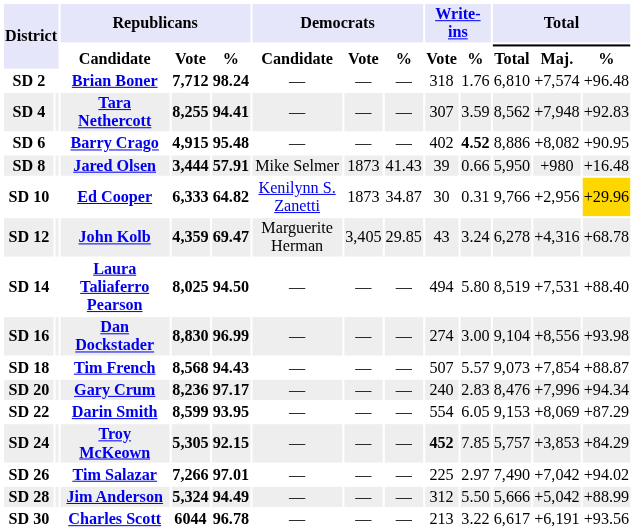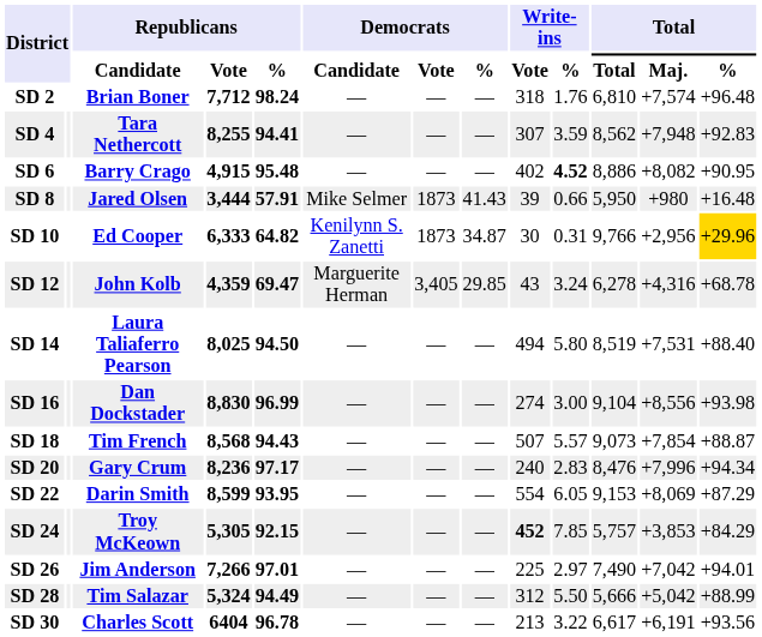SD 26 | Republicans / Candidate: Tim Salazar -> Jim Anderson
SD 26 | Total / %: +94.02 -> +94.01
SD 28 | Republicans / Candidate: Jim Anderson -> Tim Salazar
SD 30 | Republicans / Vote: 6044 -> 6404
